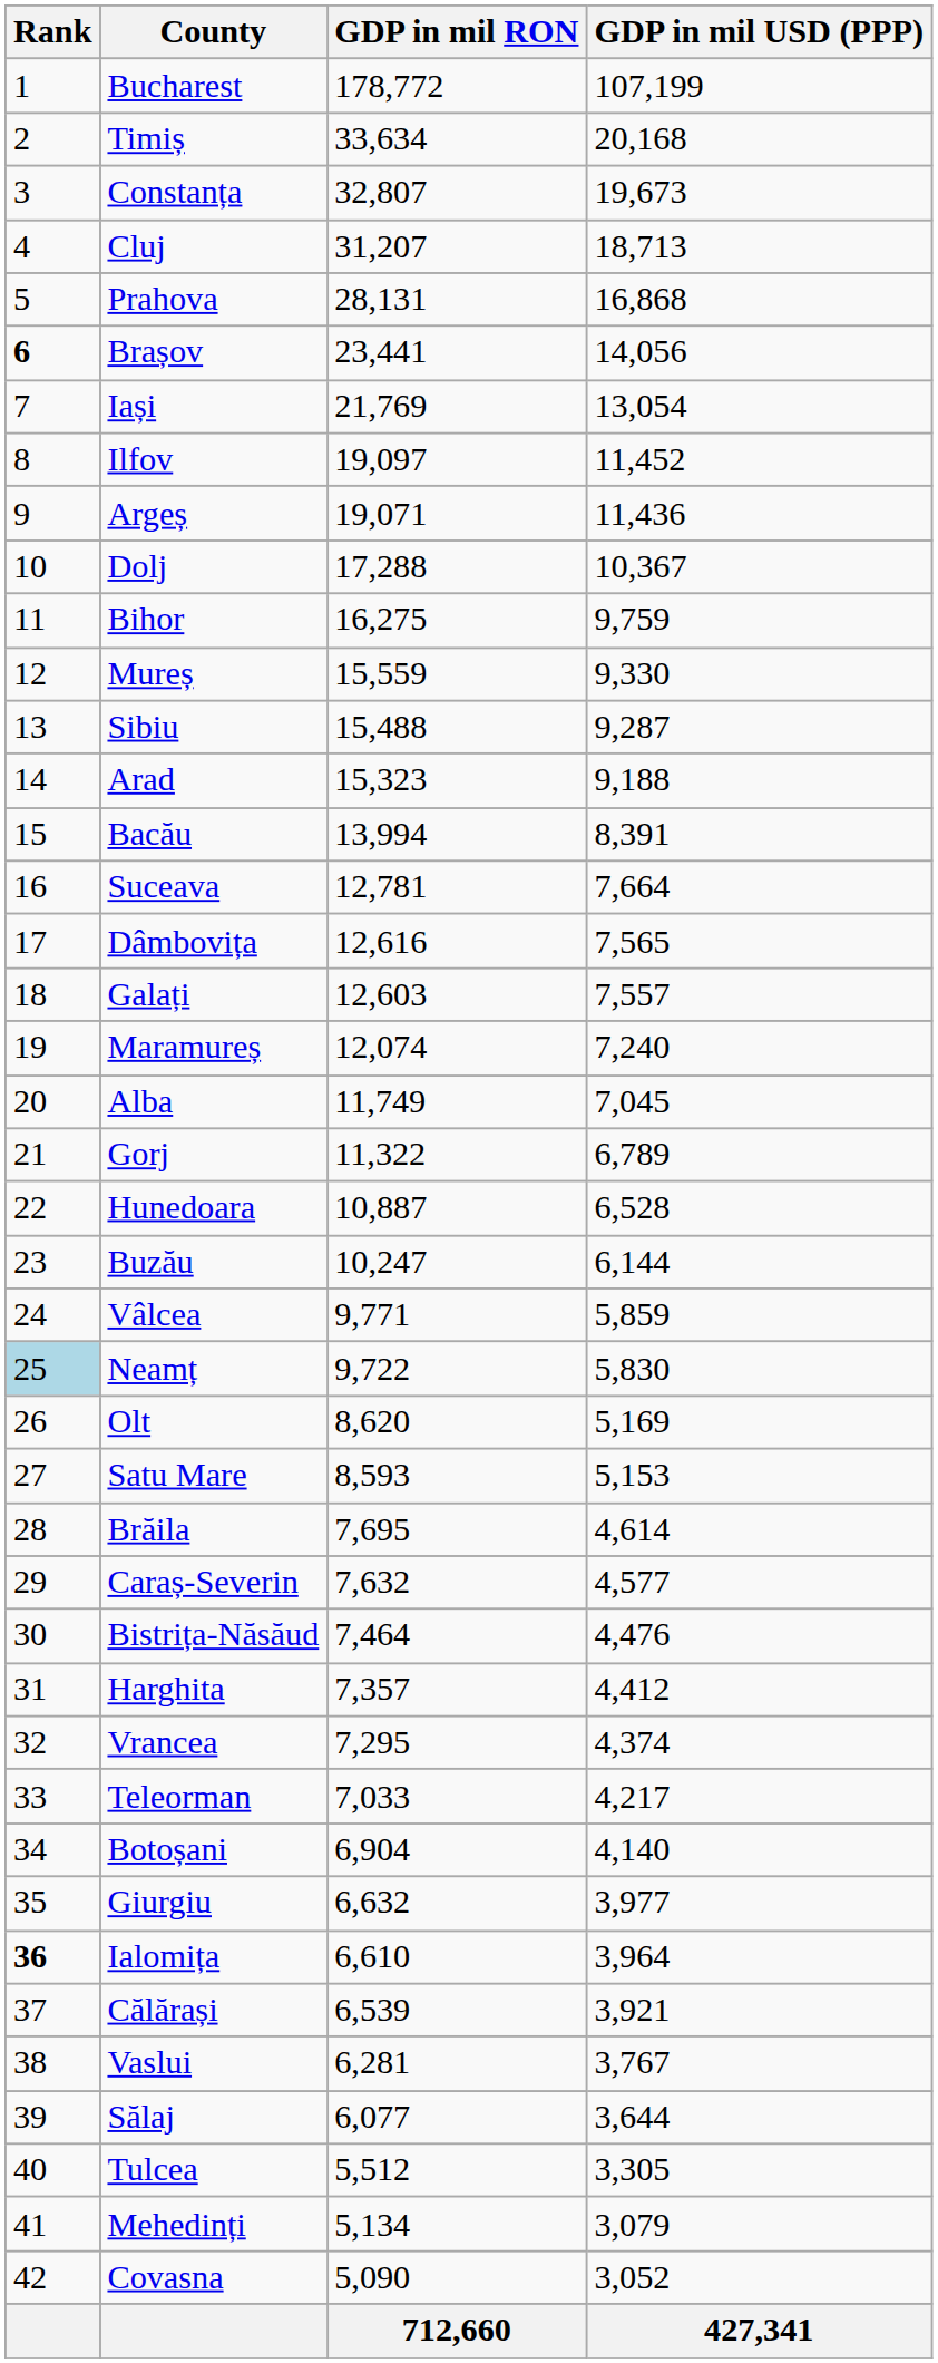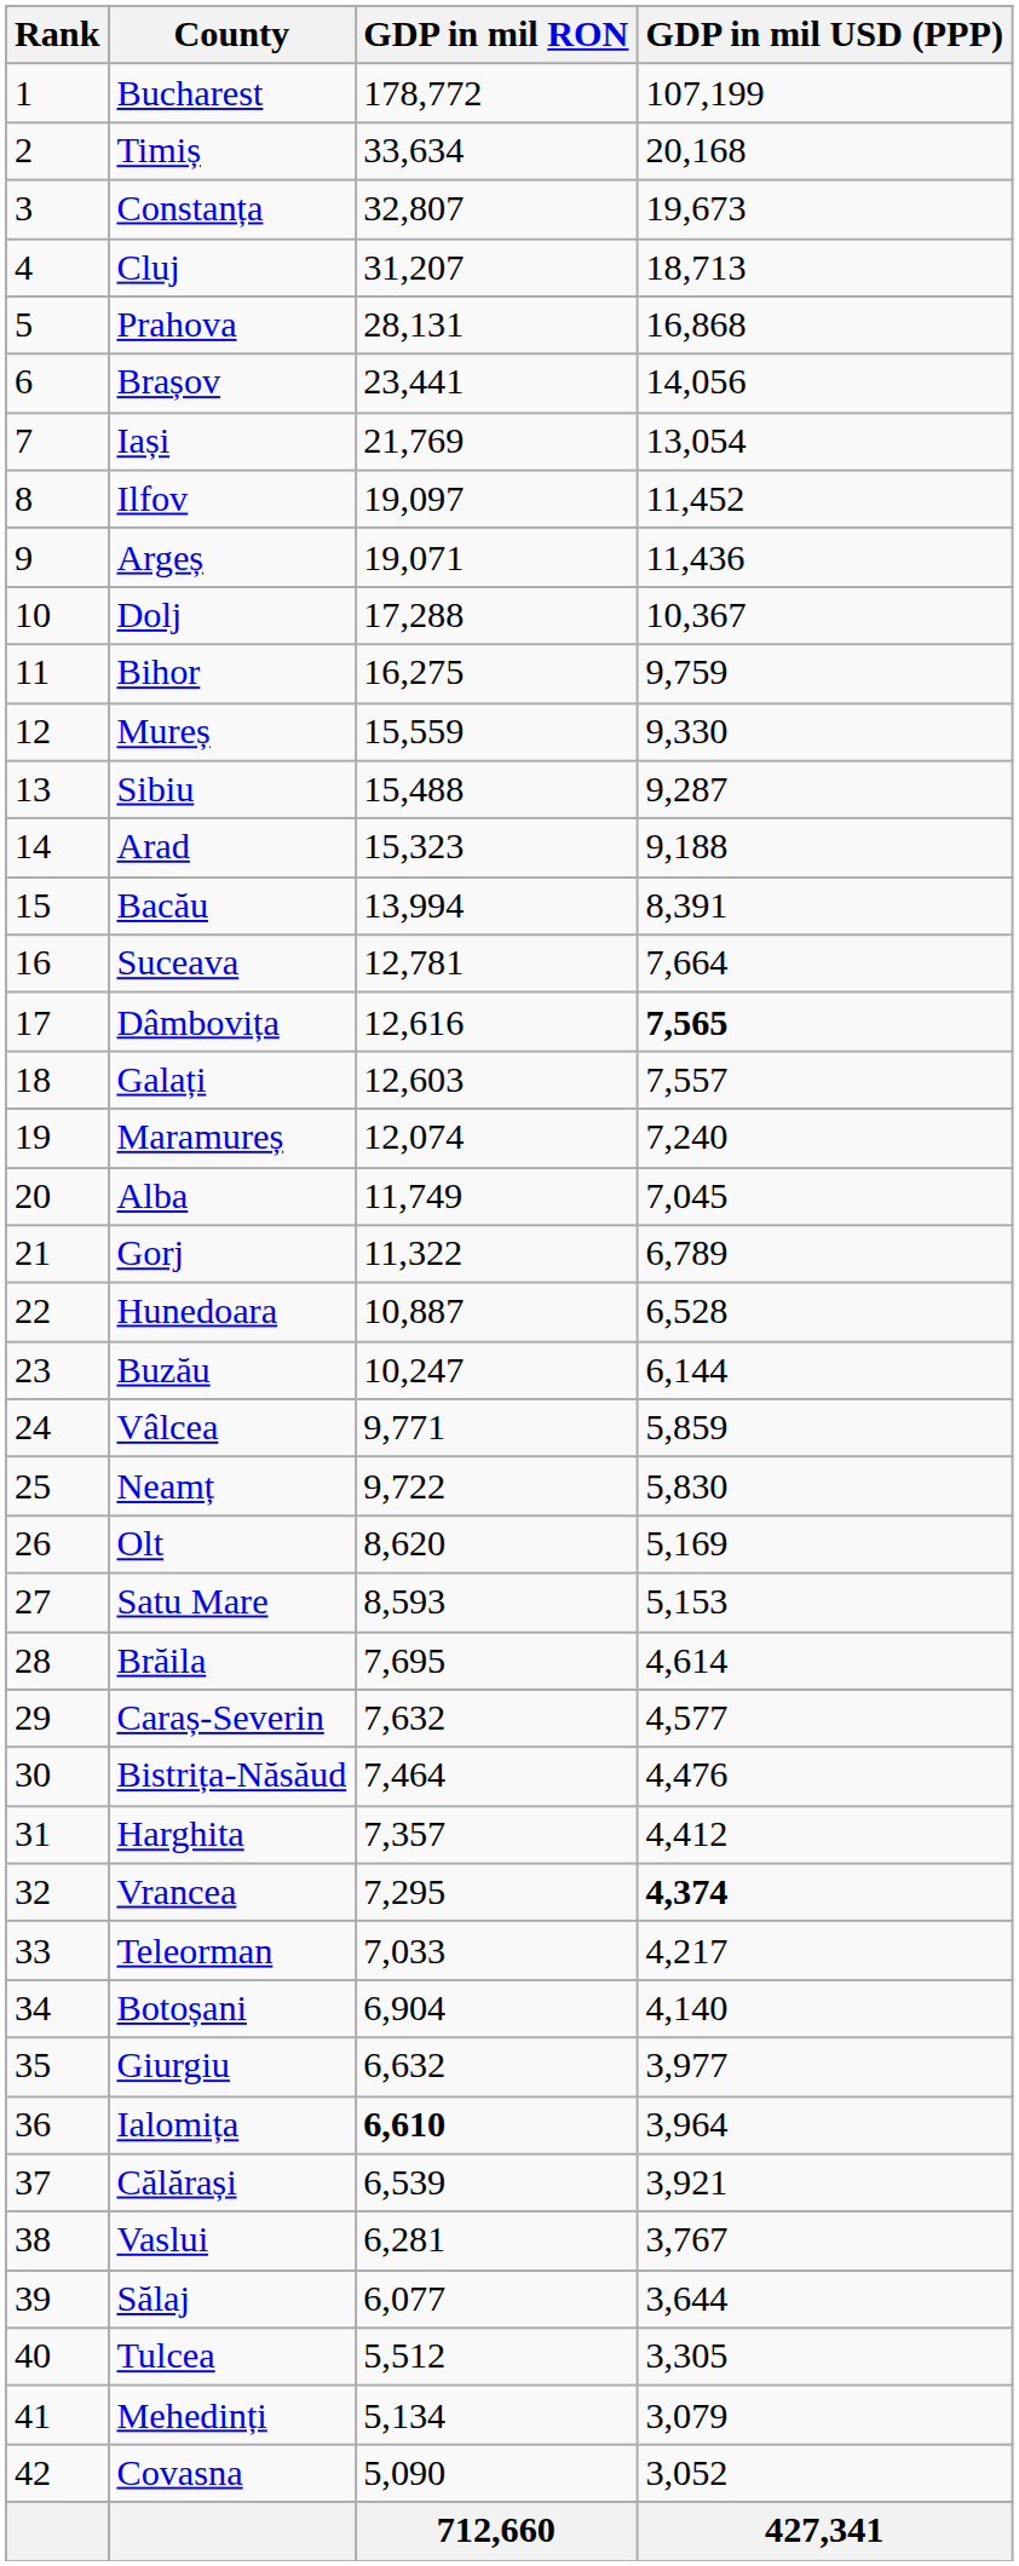Brașov | Rank: bold -> normal
Dâmbovița | GDP in mil USD (PPP): normal -> bold
Neamț | Rank: lightblue background -> no background
Vrancea | GDP in mil USD (PPP): normal -> bold
Ialomița | Rank: bold -> normal
Ialomița | GDP in mil RON: normal -> bold
